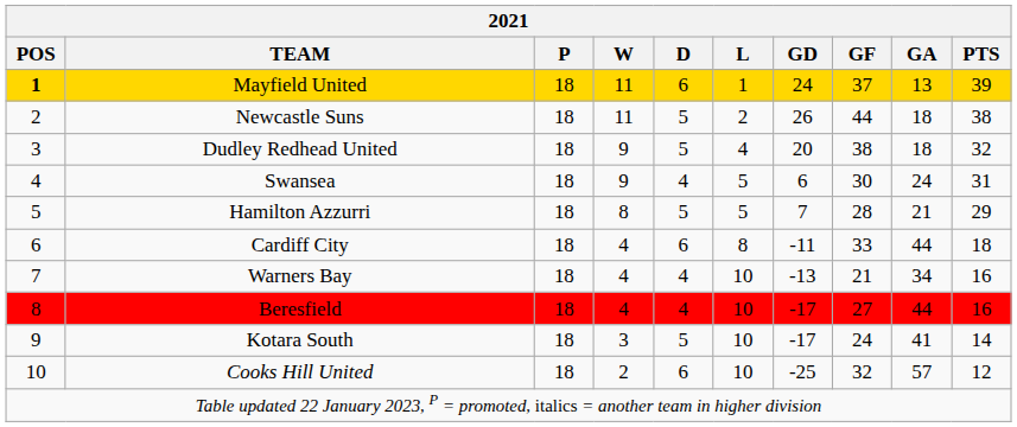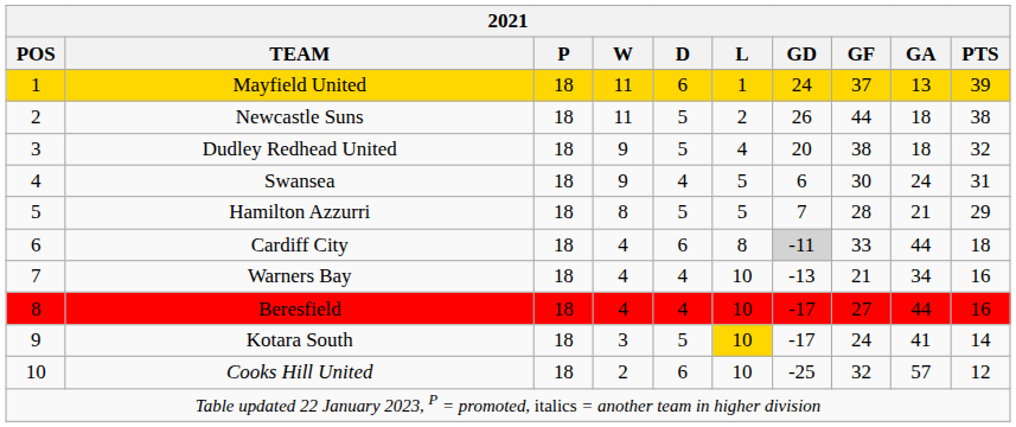Mayfield United | POS: bold -> normal
Cardiff City | GD: no background -> lightgrey background
Kotara South | L: no background -> gold background
